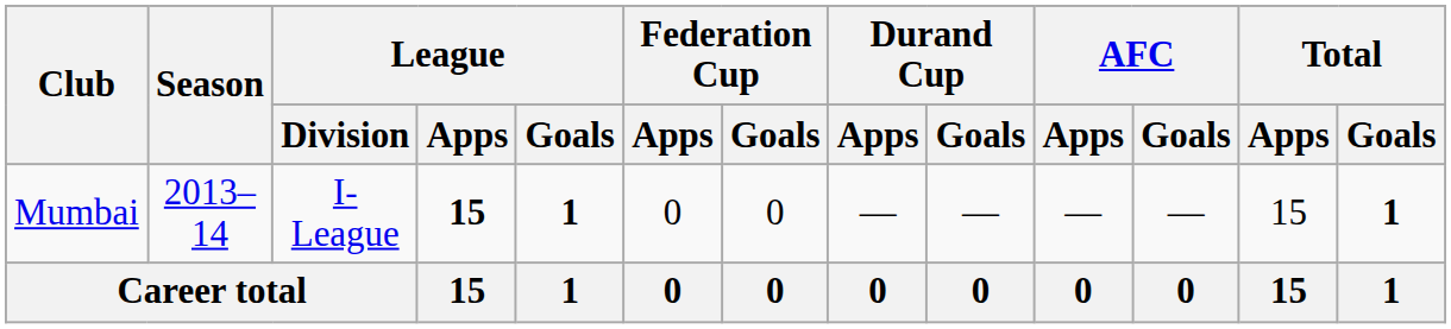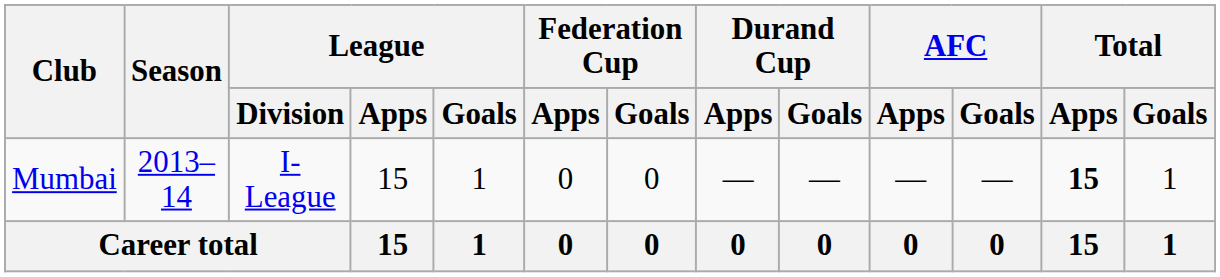Mumbai | League / Apps: bold -> normal
Mumbai | League / Goals: bold -> normal
Mumbai | Total / Apps: normal -> bold
Mumbai | Total / Goals: bold -> normal
